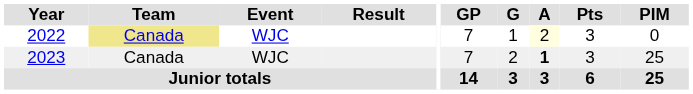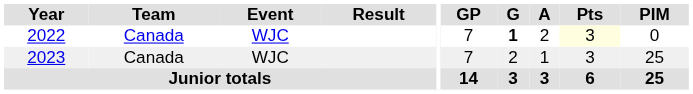2022 | Team: khaki background -> no background
2022 | G: normal -> bold
2022 | A: lightyellow background -> no background
2022 | Pts: no background -> lightyellow background
2023 | A: bold -> normal
